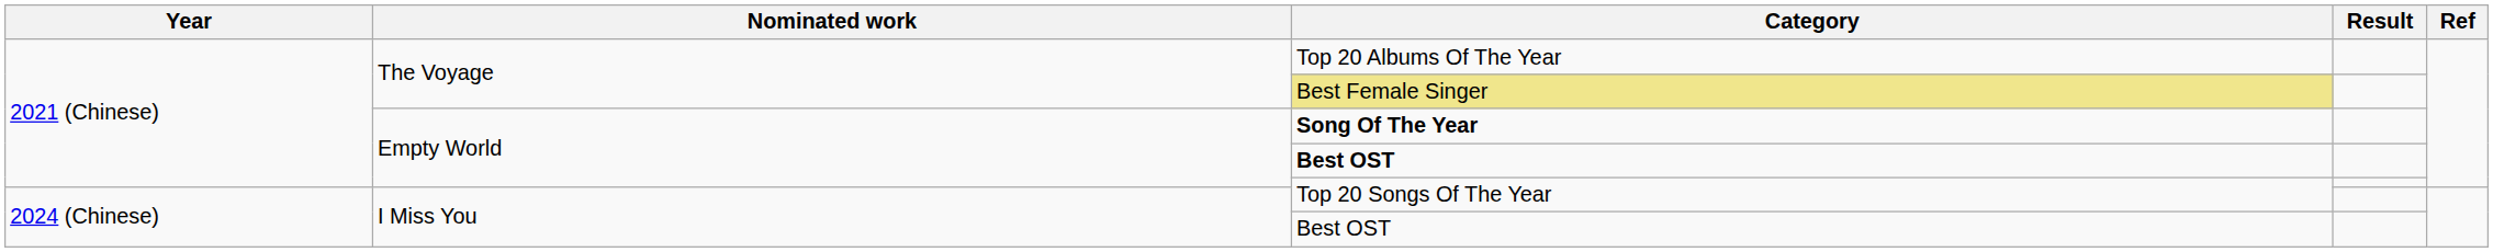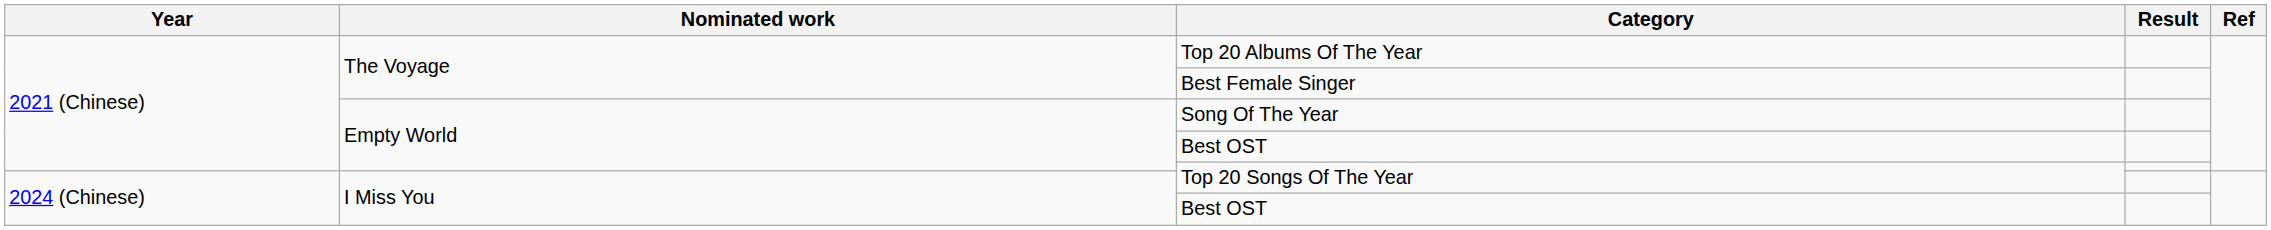Best Female Singer | Category: khaki background -> no background
Song Of The Year | Category: bold -> normal
Empty World / Best OST | Category: bold -> normal
